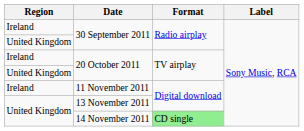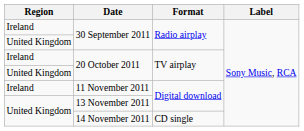14 November 2011 | Format: lightgreen background -> no background
